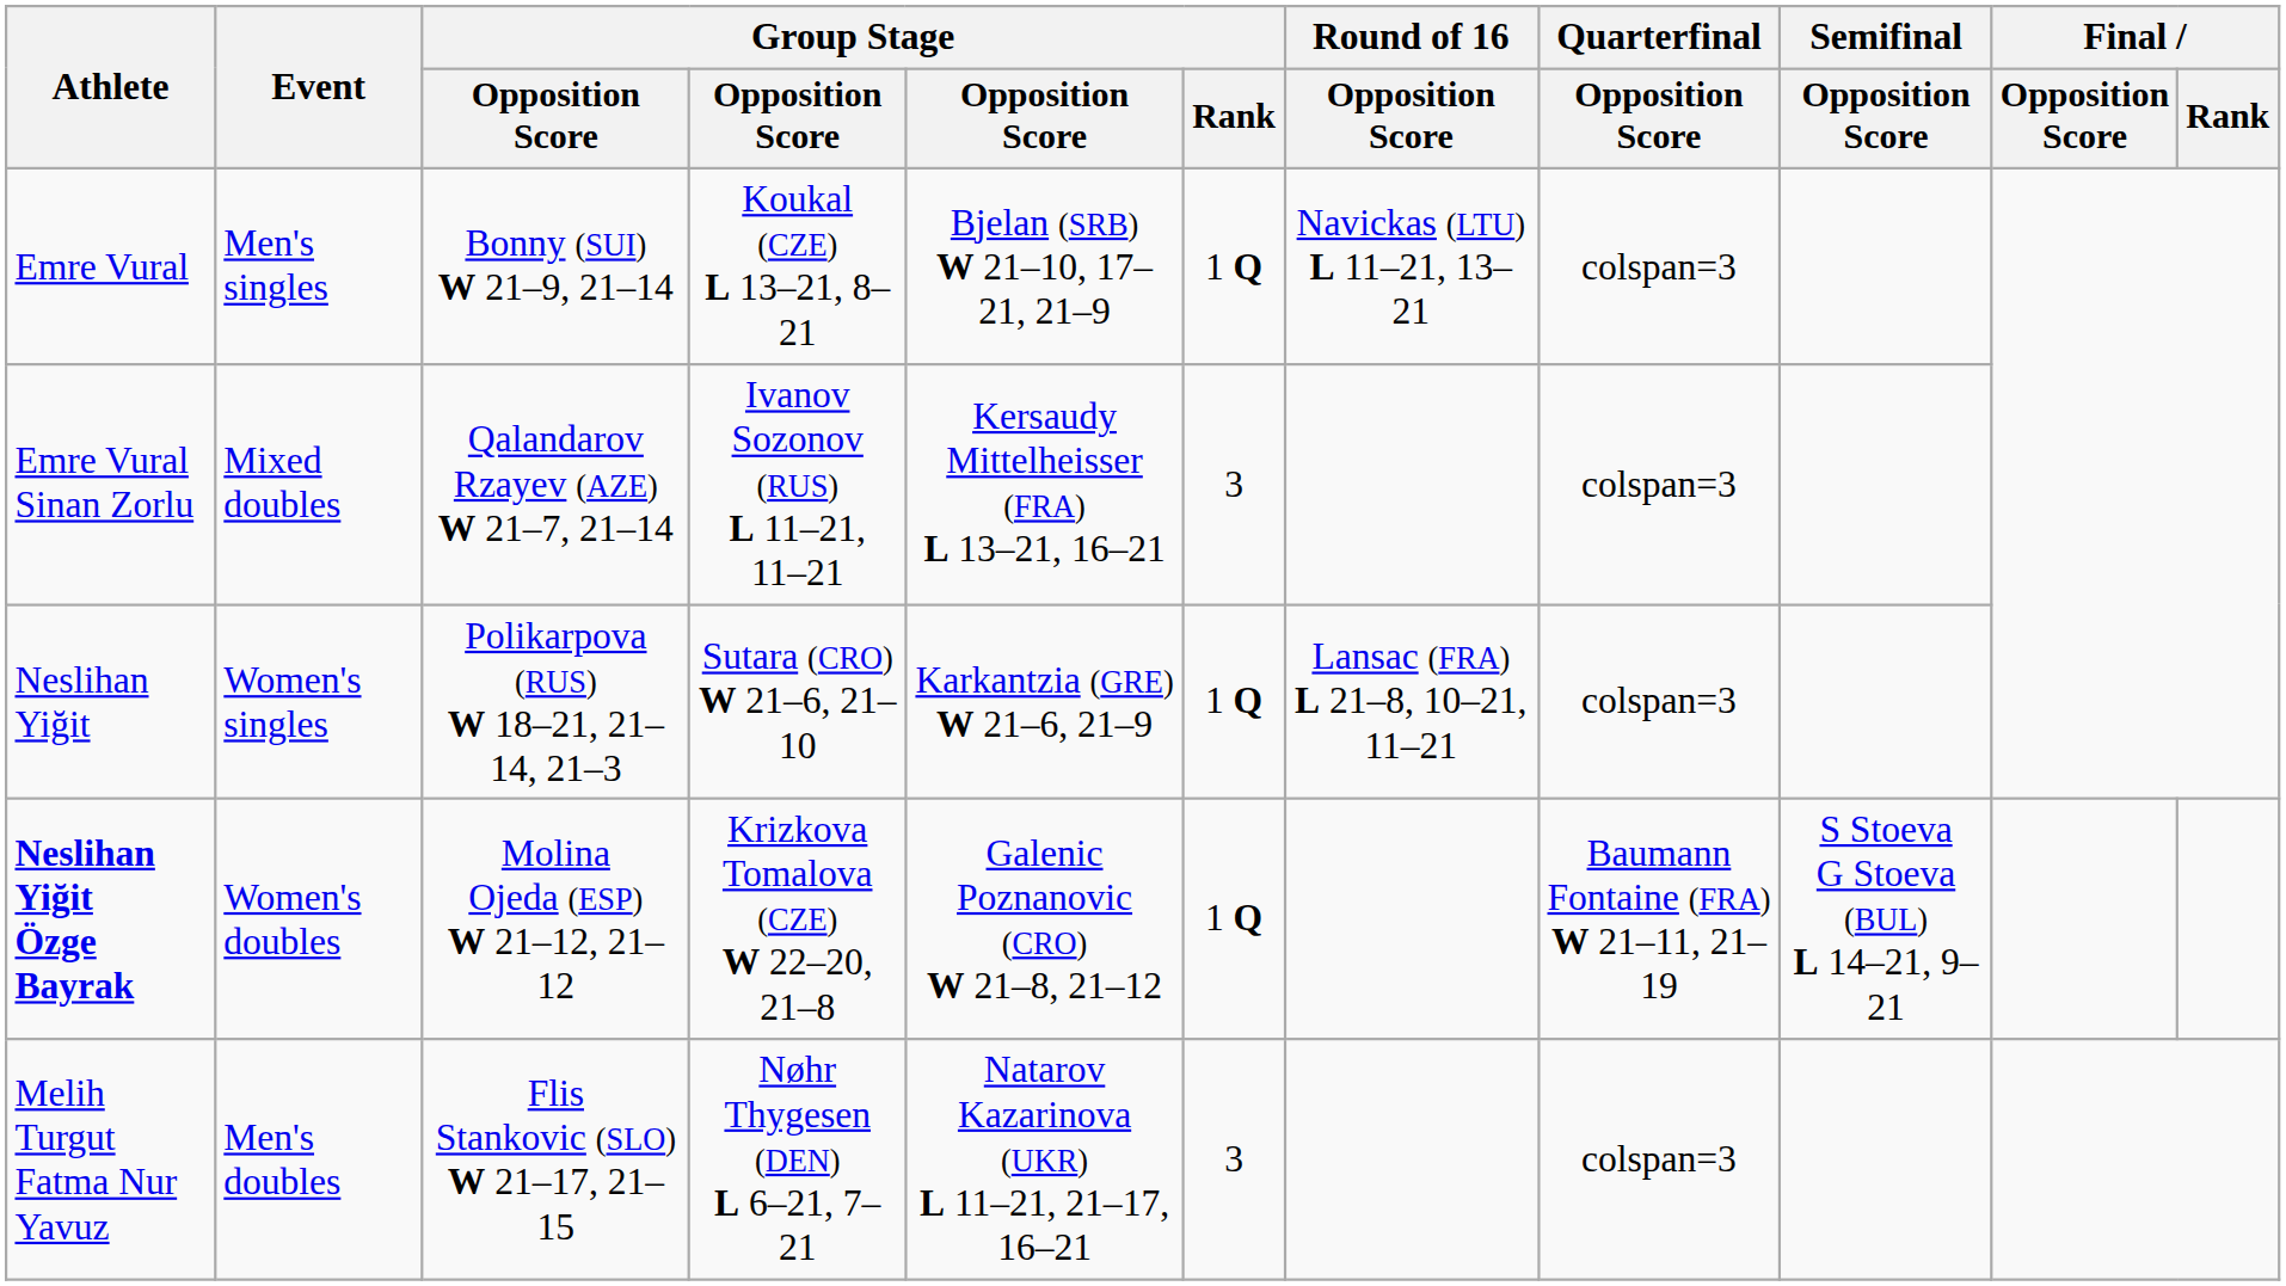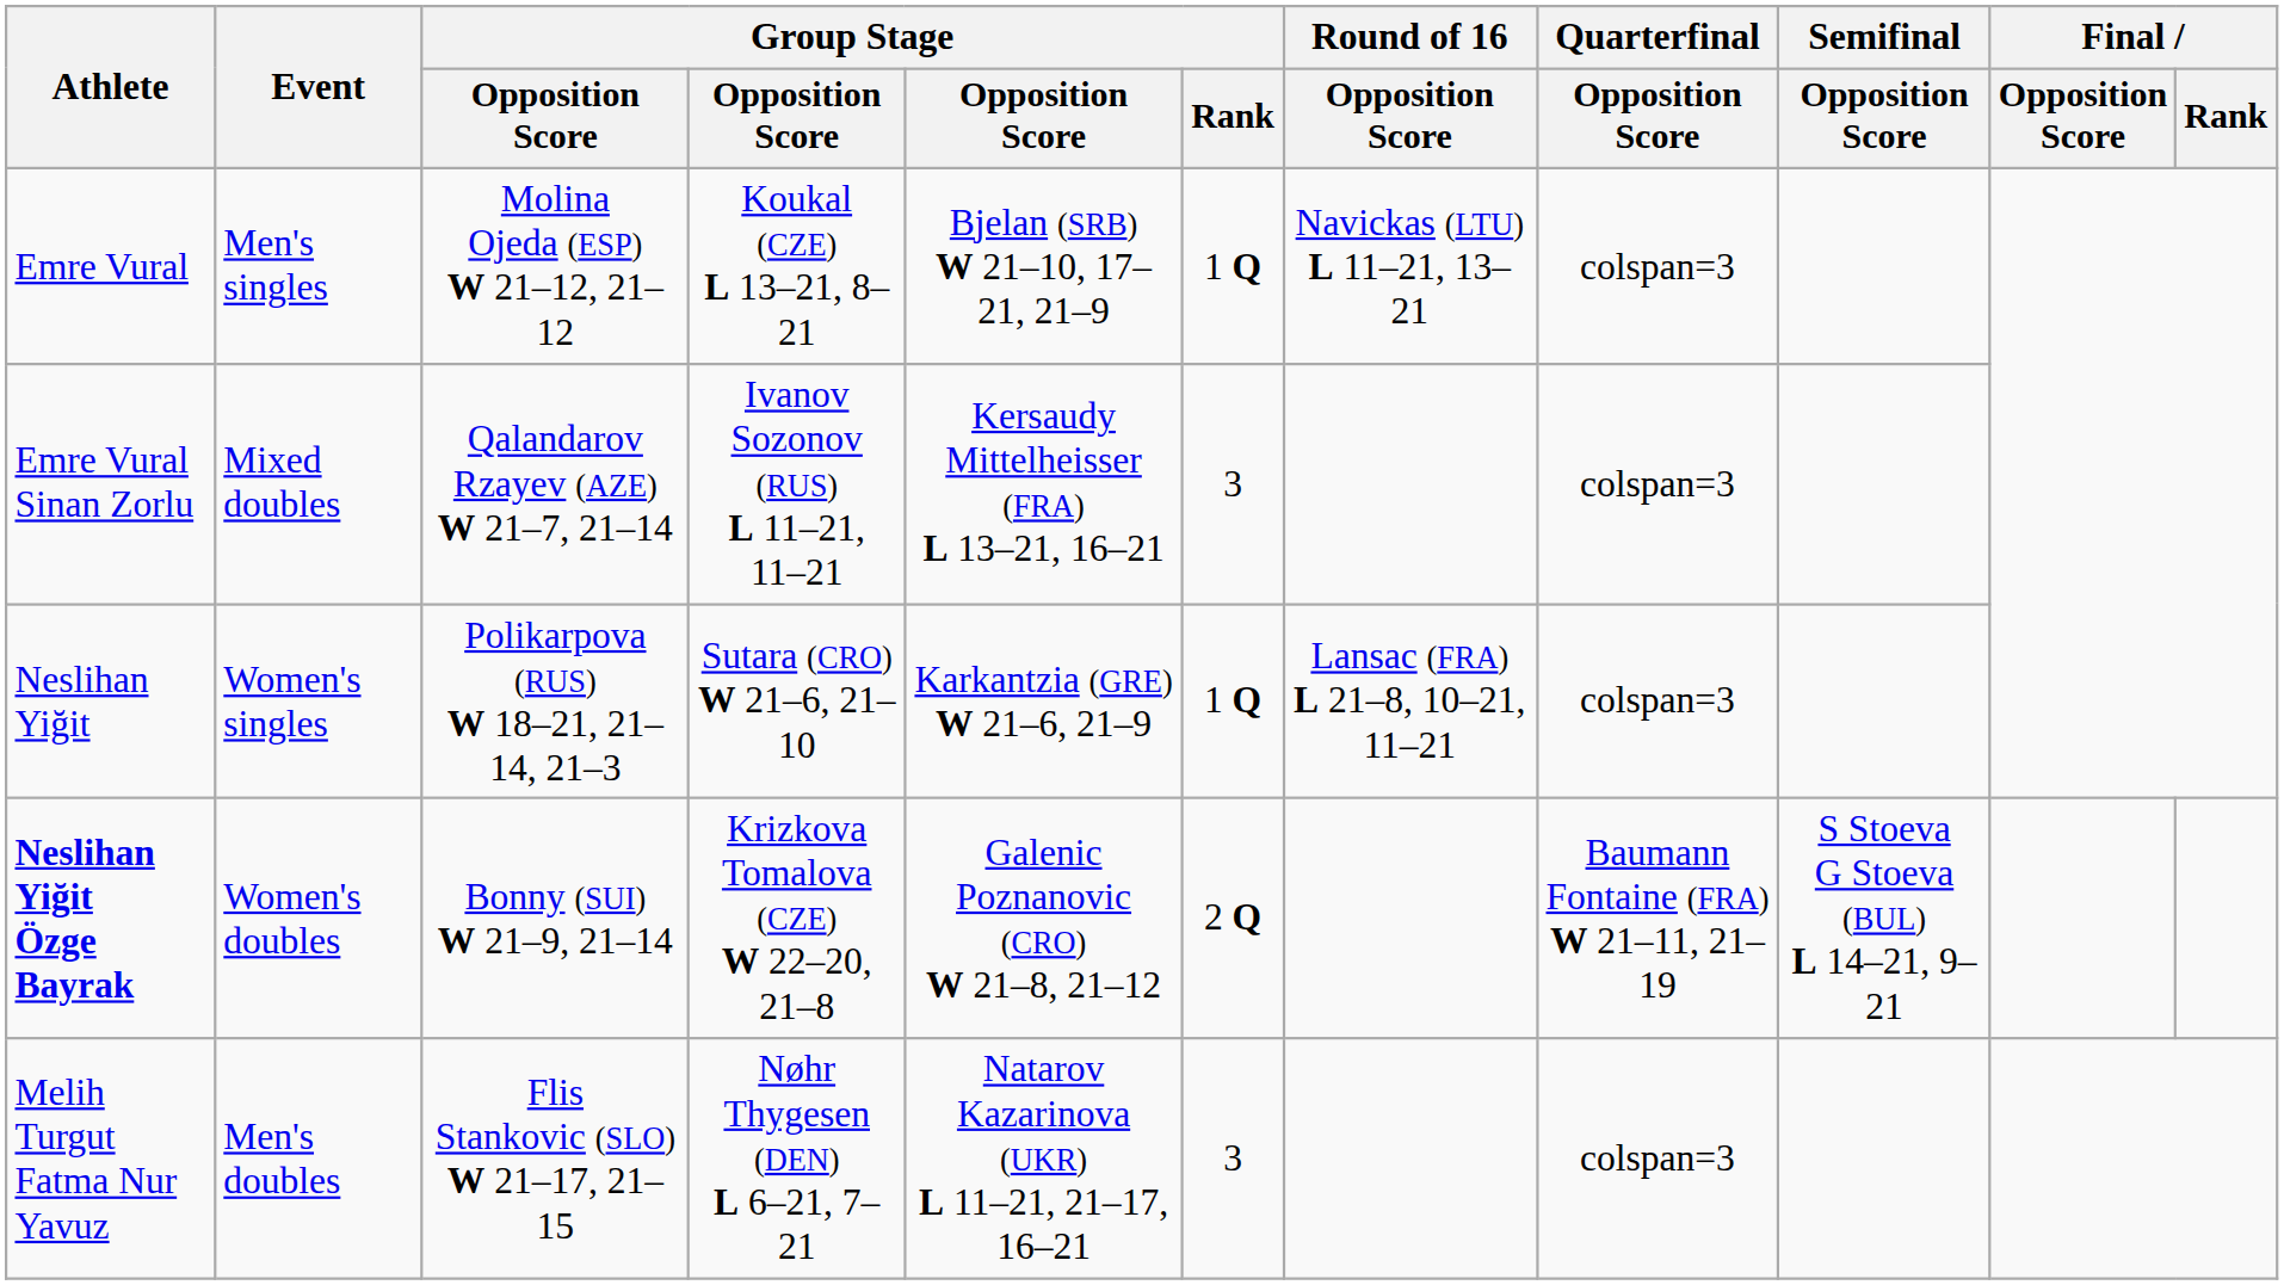Emre Vural | column 3: Bonny (SUI) W 21–9, 21–14 -> Molina Ojeda (ESP) W 21–12, 21–12
Neslihan Yiğit Özge Bayrak | column 3: Molina Ojeda (ESP) W 21–12, 21–12 -> Bonny (SUI) W 21–9, 21–14
Neslihan Yiğit Özge Bayrak | Group Stage / Rank: 1 Q -> 2 Q
